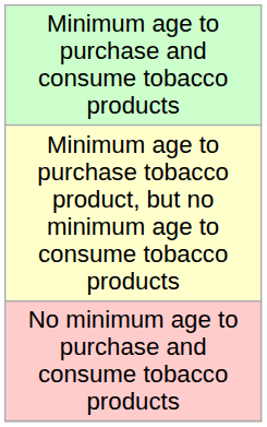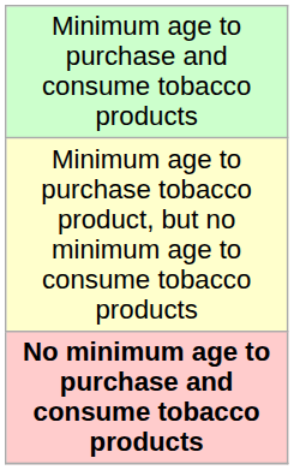row 3 | column 1: normal -> bold
